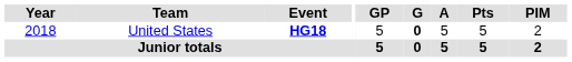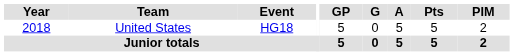United States | Event: bold -> normal
United States | G: bold -> normal
